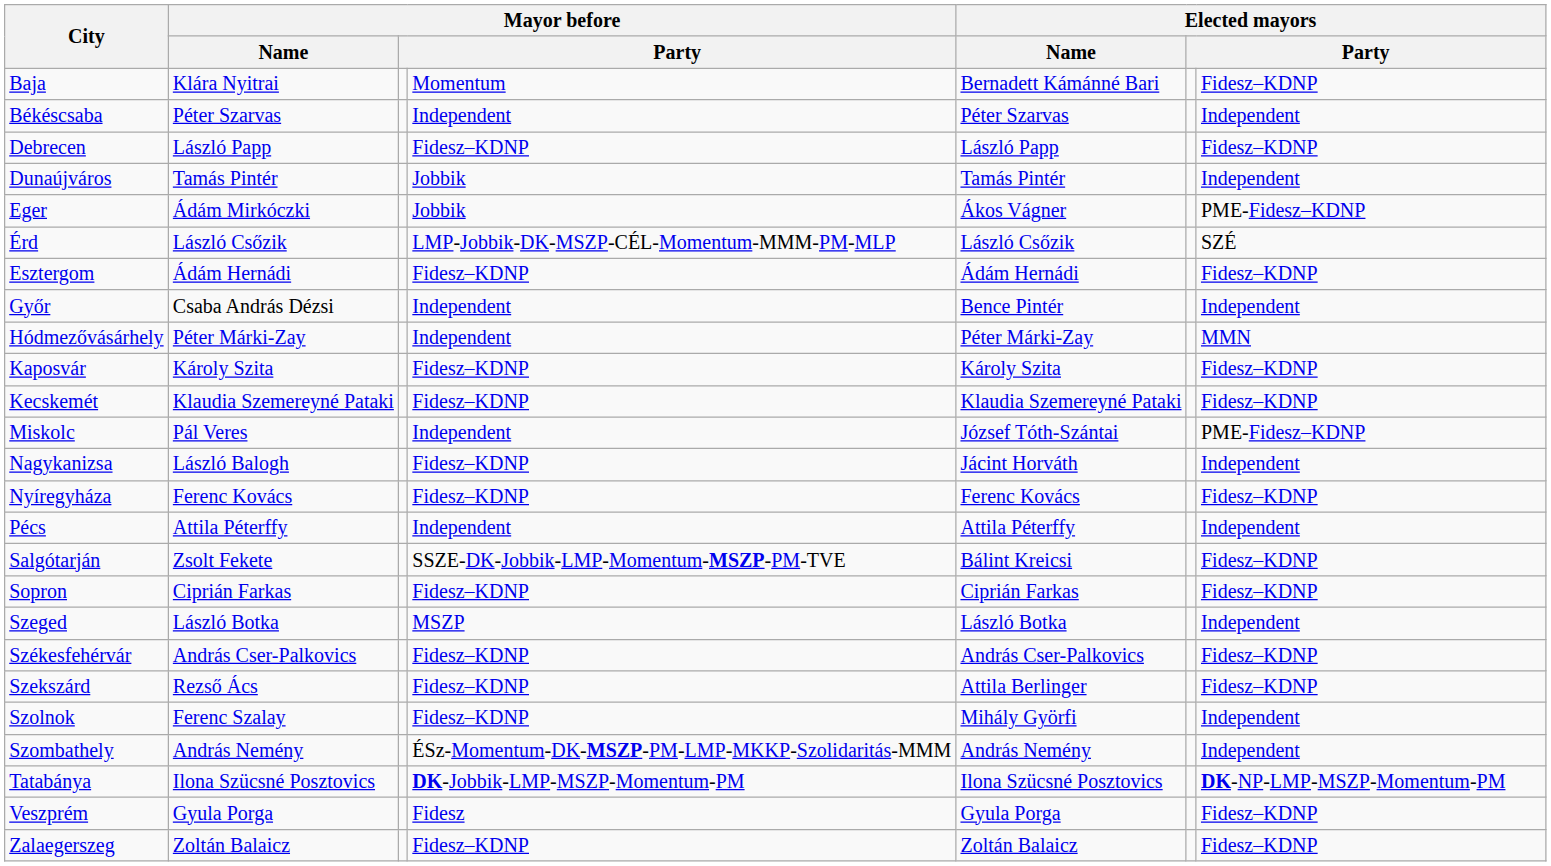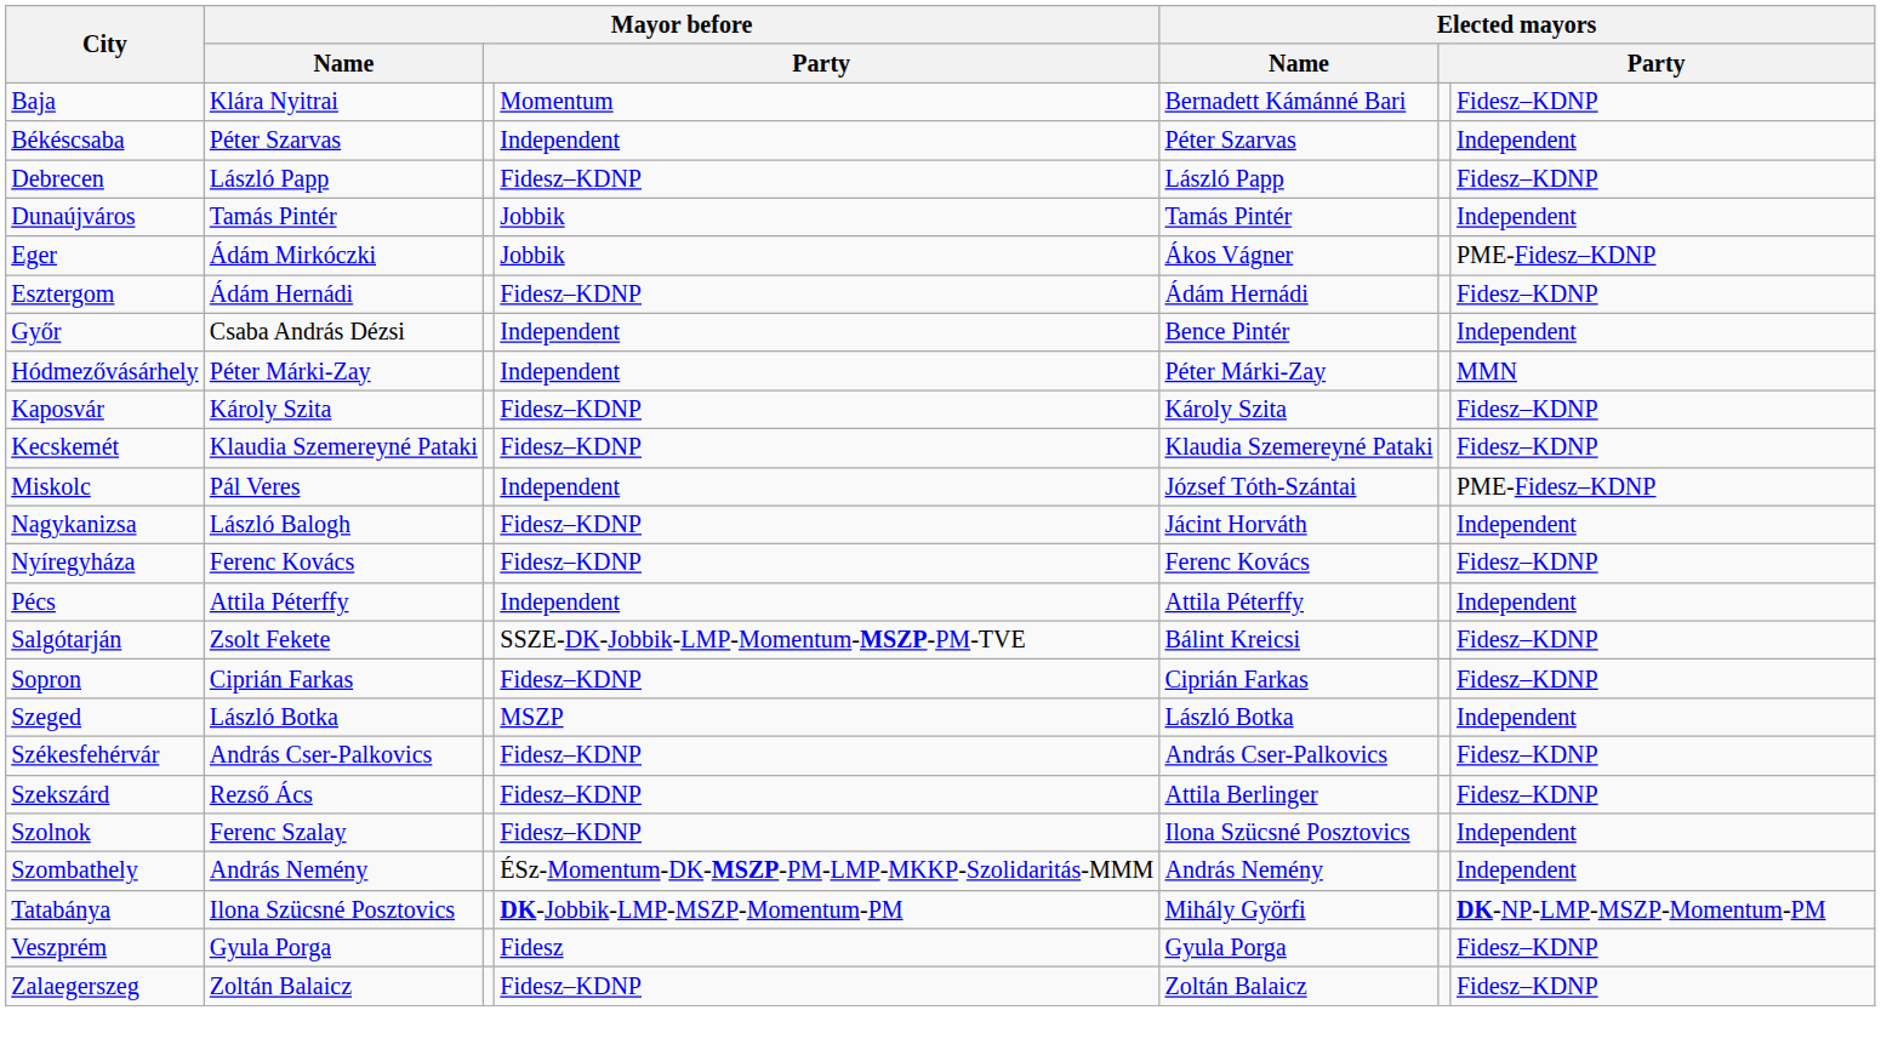- row: Érd | László Csőzik | LMP-Jobbik-DK-MSZP-CÉL-Momentum-MMM-PM-MLP | László Csőzik | SZÉ
Szolnok | Elected mayors / Name: Mihály Györfi -> Ilona Szücsné Posztovics
Tatabánya | Elected mayors / Name: Ilona Szücsné Posztovics -> Mihály Györfi
